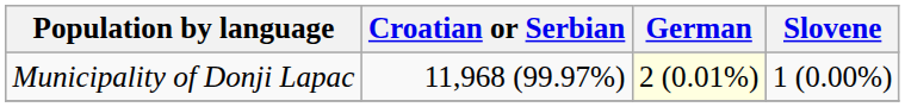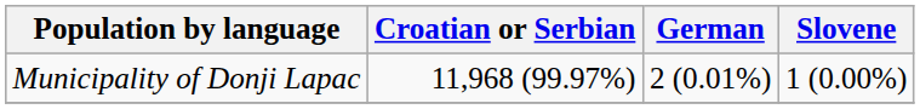Municipality of Donji Lapac | German: lightyellow background -> no background
